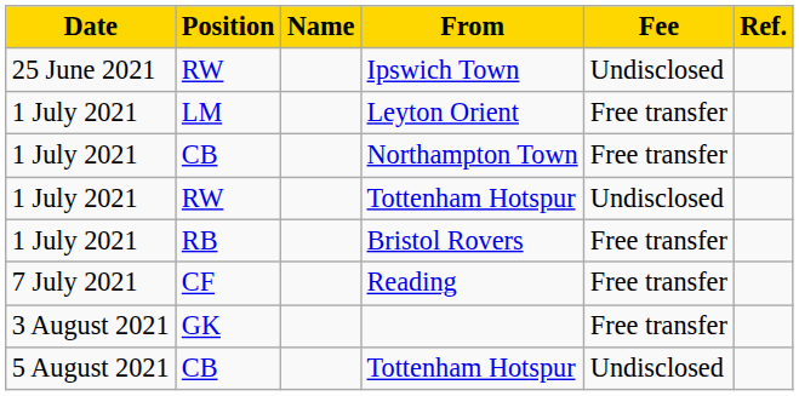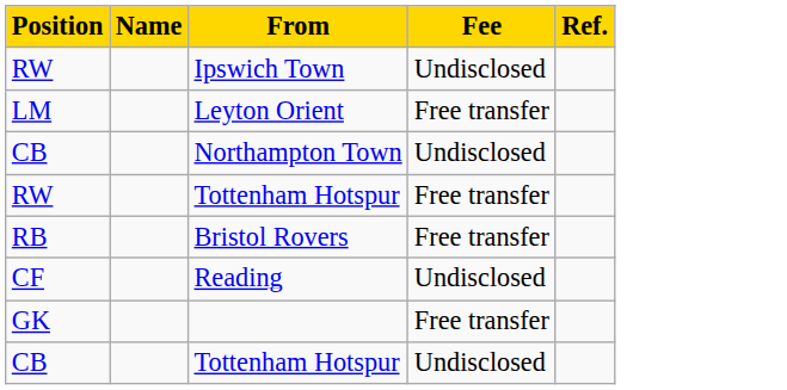- column: Date | 25 June 2021 | 1 July 2021 | 1 July 2021 | 1 July 2021 | 1 July 2021 | 7 July 2021 | 3 August 2021 | 5 August 2021
Northampton Town | Fee: Free transfer -> Undisclosed
RW / Tottenham Hotspur | Fee: Undisclosed -> Free transfer
Reading | Fee: Free transfer -> Undisclosed
